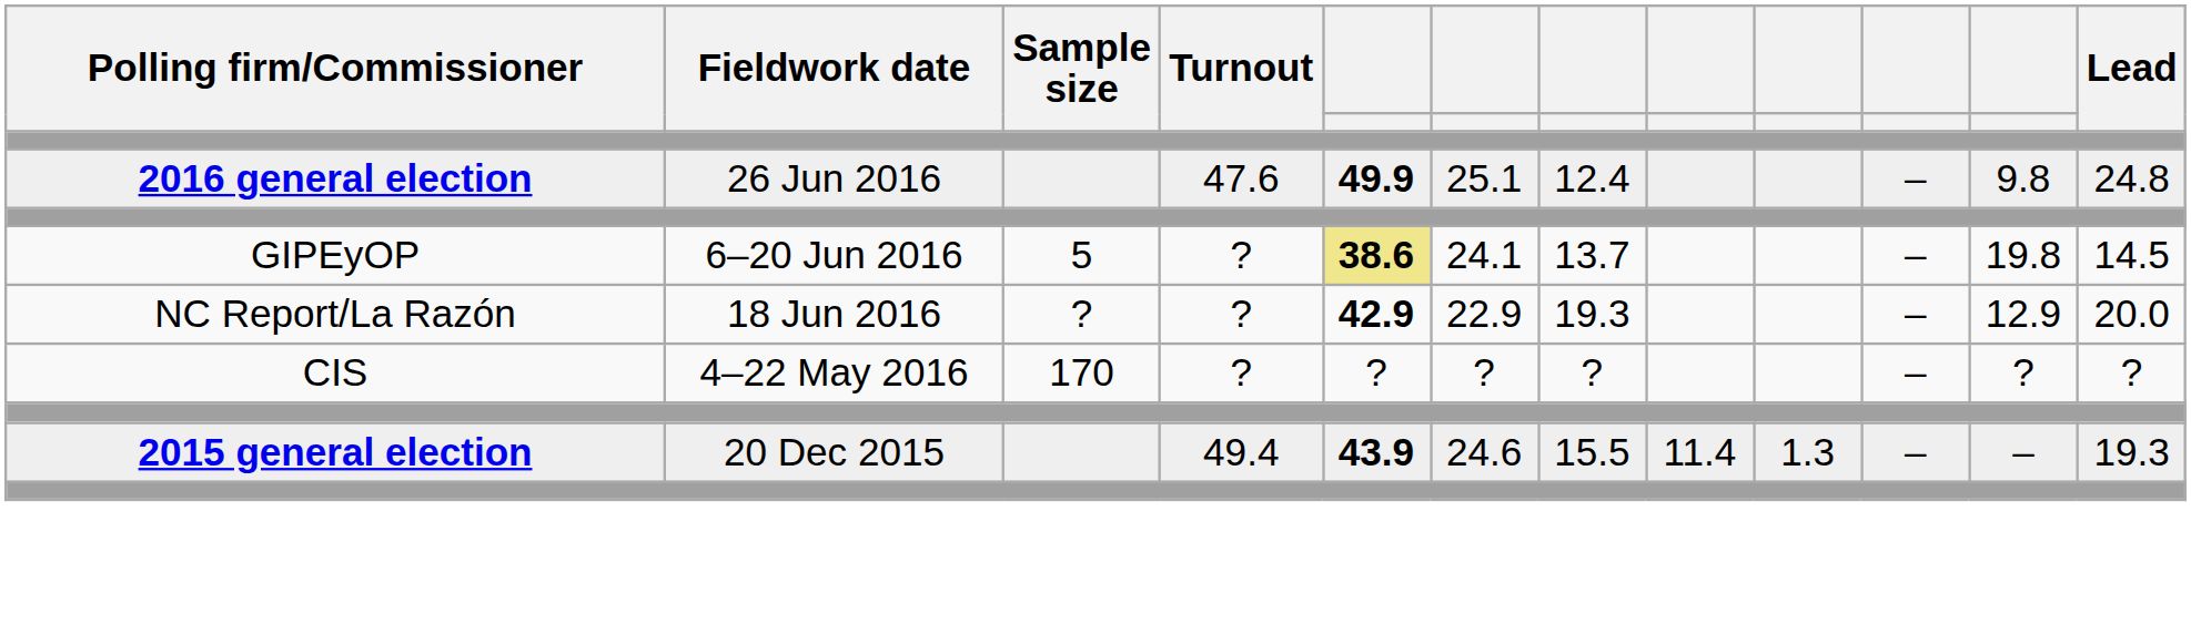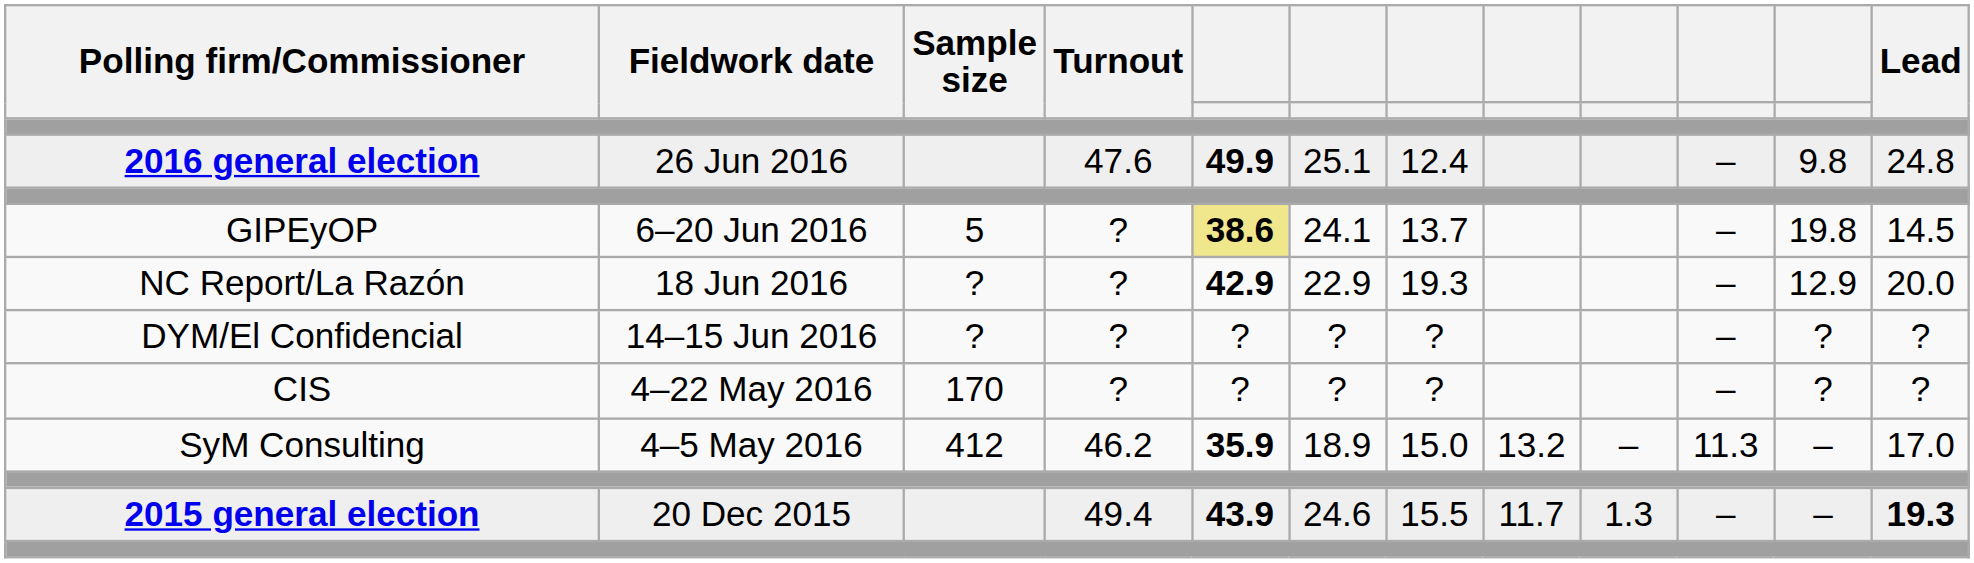+ row: DYM/El Confidencial | 14–15 Jun 2016 | ? | ? | ? | ? | ? | – | ? | ?
+ row: SyM Consulting | 4–5 May 2016 | 412 | 46.2 | 35.9 | 18.9 | 15.0 | 13.2 | – | 11.3 | – | 17.0
2015 general election | column 8: 11.4 -> 11.7
2015 general election | Lead: normal -> bold
